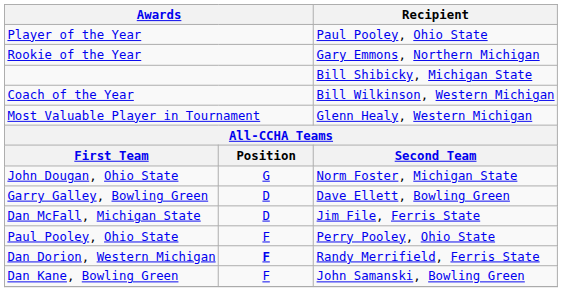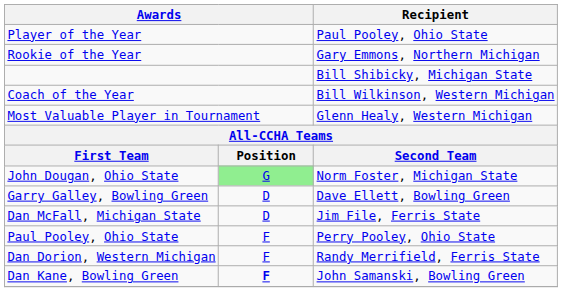John Dougan, Ohio State | column 2: no background -> lightgreen background
Dan Dorion, Western Michigan | column 2: bold -> normal
Dan Kane, Bowling Green | column 2: normal -> bold
